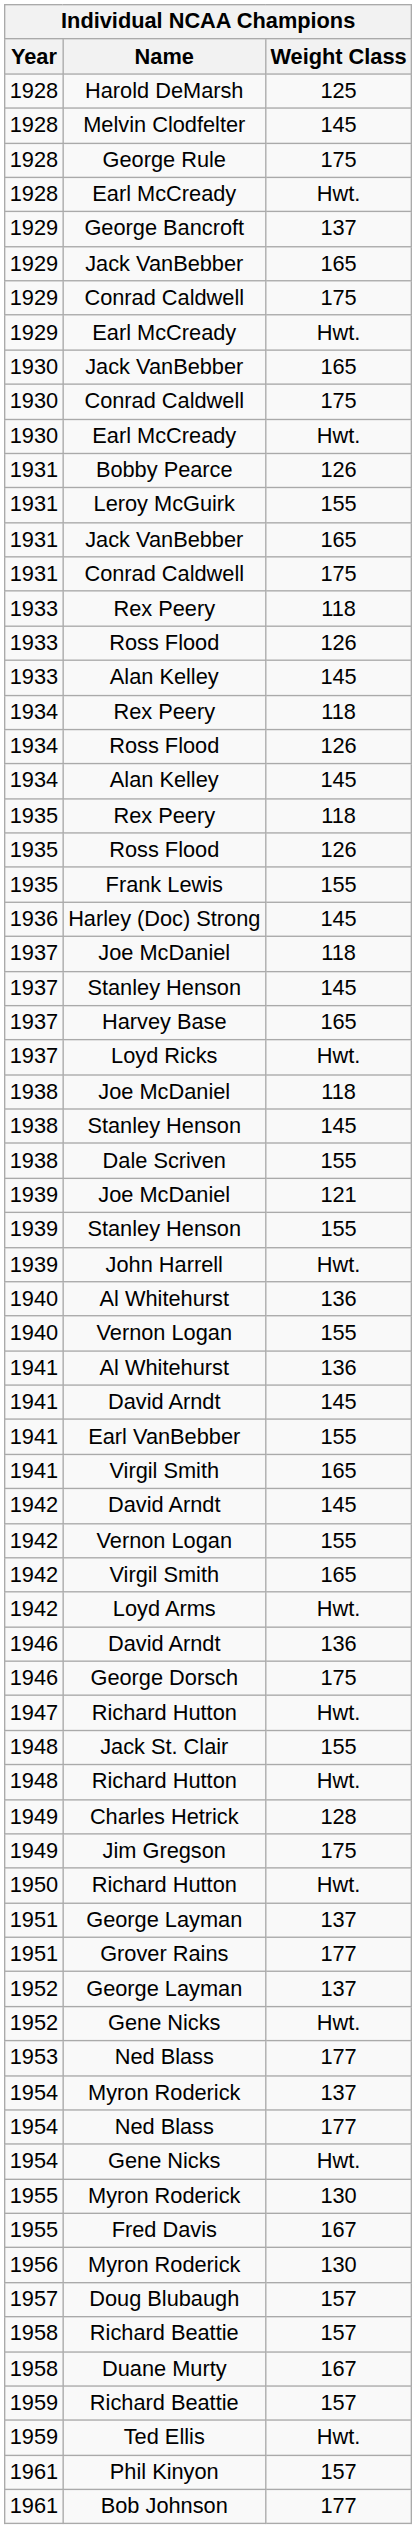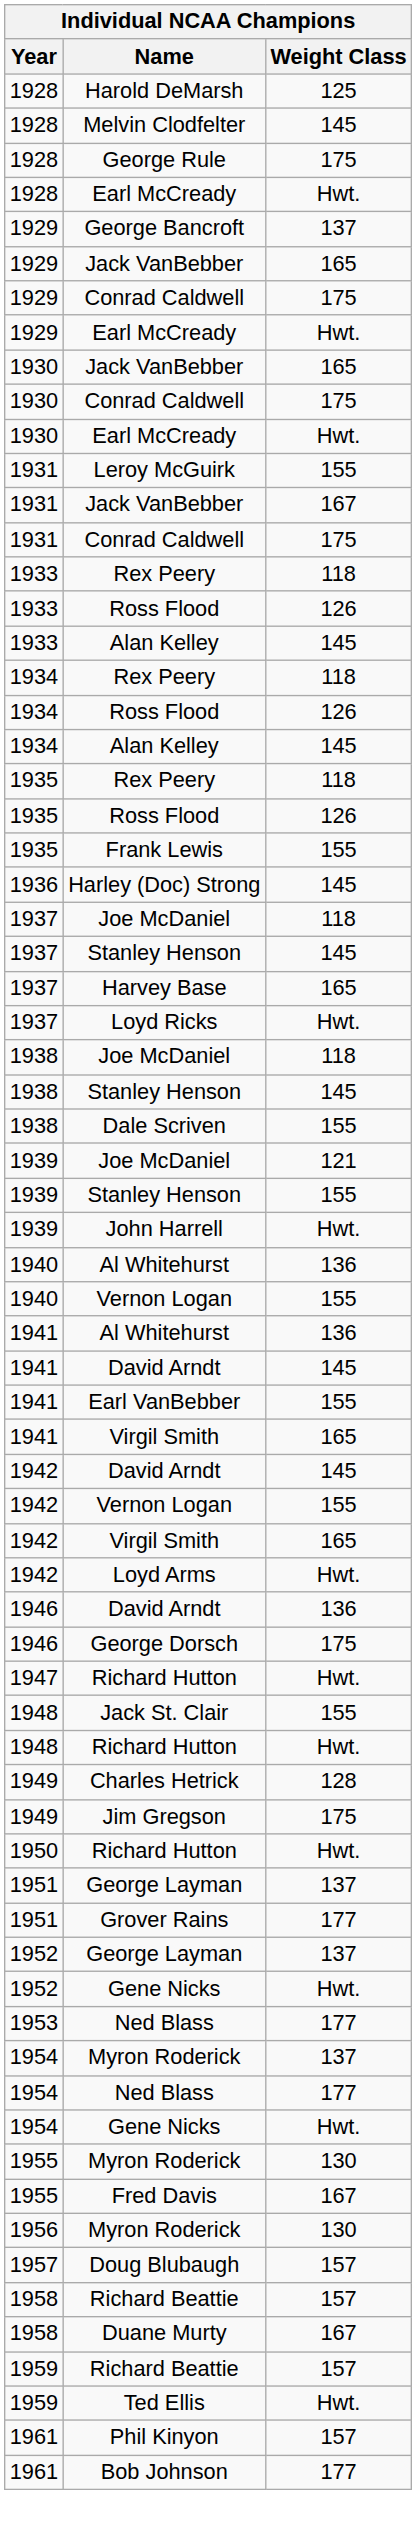- row: 1931 | Bobby Pearce | 126
1931 / Jack VanBebber | Weight Class: 165 -> 167
